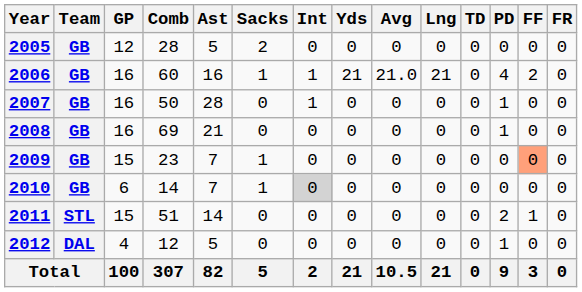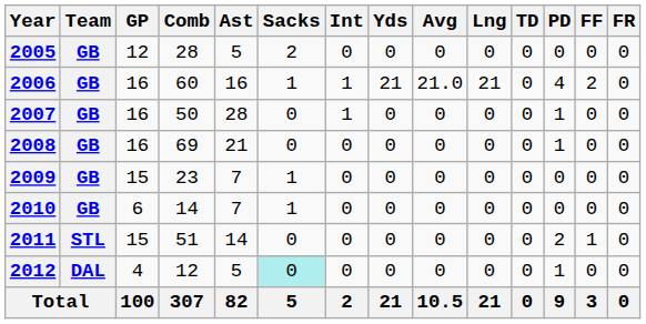2009 | FF: lightsalmon background -> no background
2010 | Int: lightgrey background -> no background
2012 | Sacks: no background -> paleturquoise background
